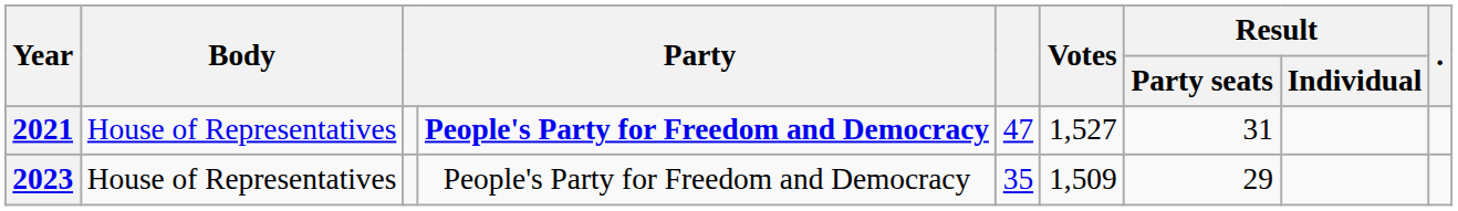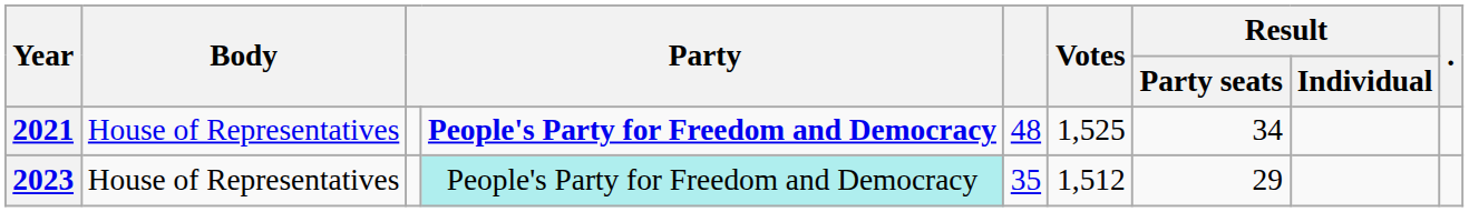2021 | column 5: 47 -> 48
2021 | Votes: 1,527 -> 1,525
2021 | Result / Party seats: 31 -> 34
2023 | column 4: no background -> paleturquoise background
2023 | Votes: 1,509 -> 1,512
